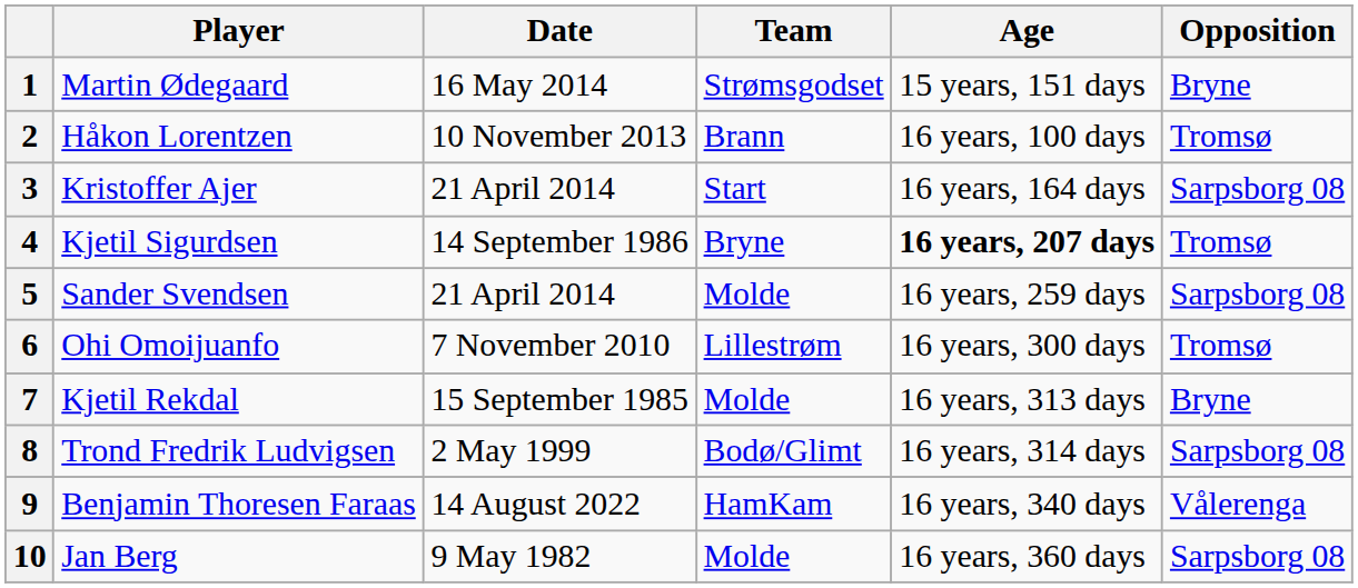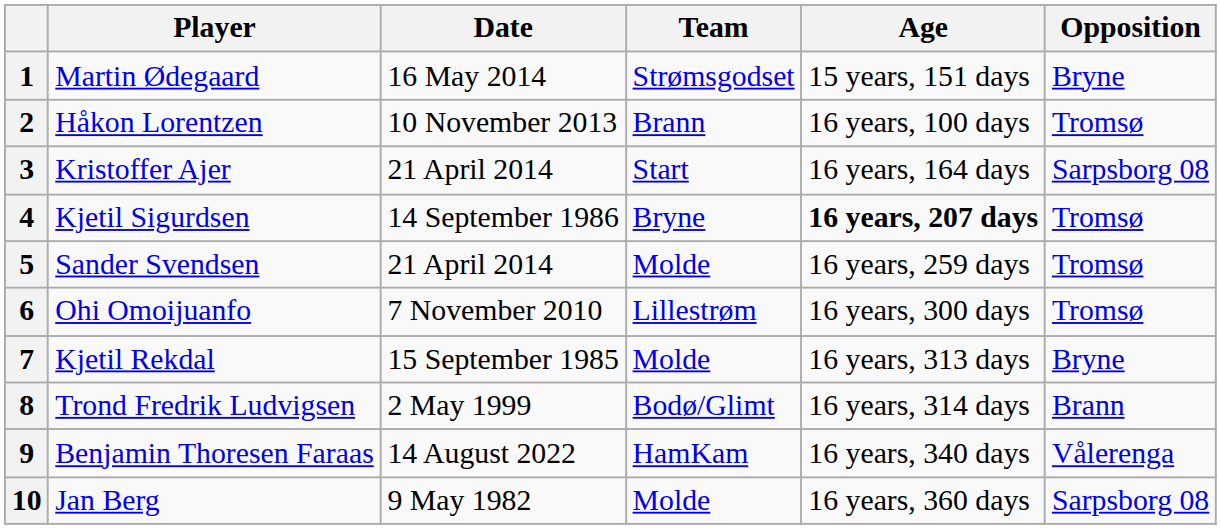5 | Opposition: Sarpsborg 08 -> Tromsø
8 | Opposition: Sarpsborg 08 -> Brann
